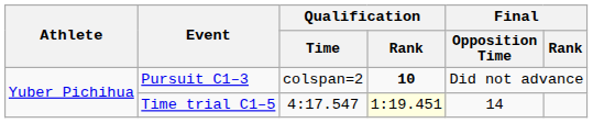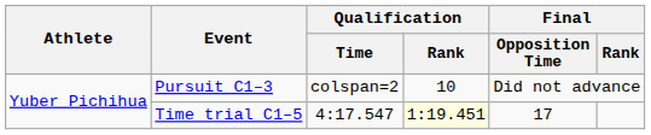Pursuit C1–3 | Qualification / Rank: bold -> normal
Time trial C1–5 | Final / Opposition Time: 14 -> 17
